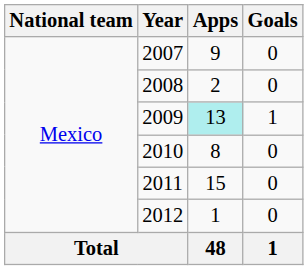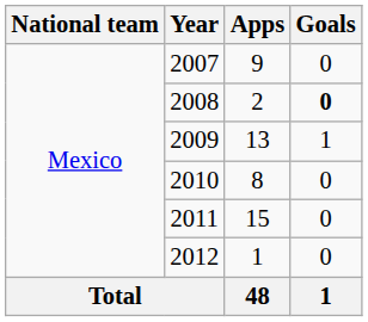2008 | Goals: normal -> bold
2009 | Apps: paleturquoise background -> no background
